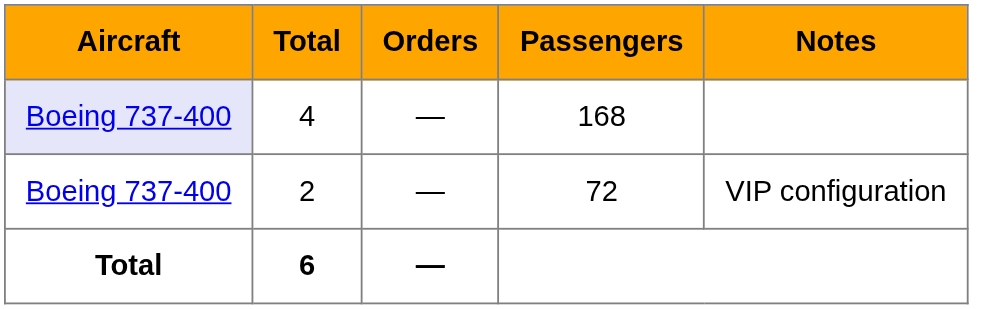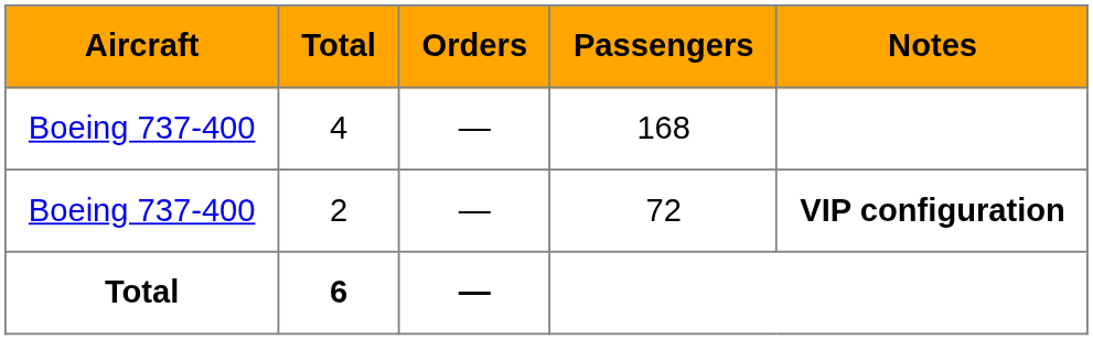4 | Aircraft: lavender background -> no background
2 | Notes: normal -> bold
